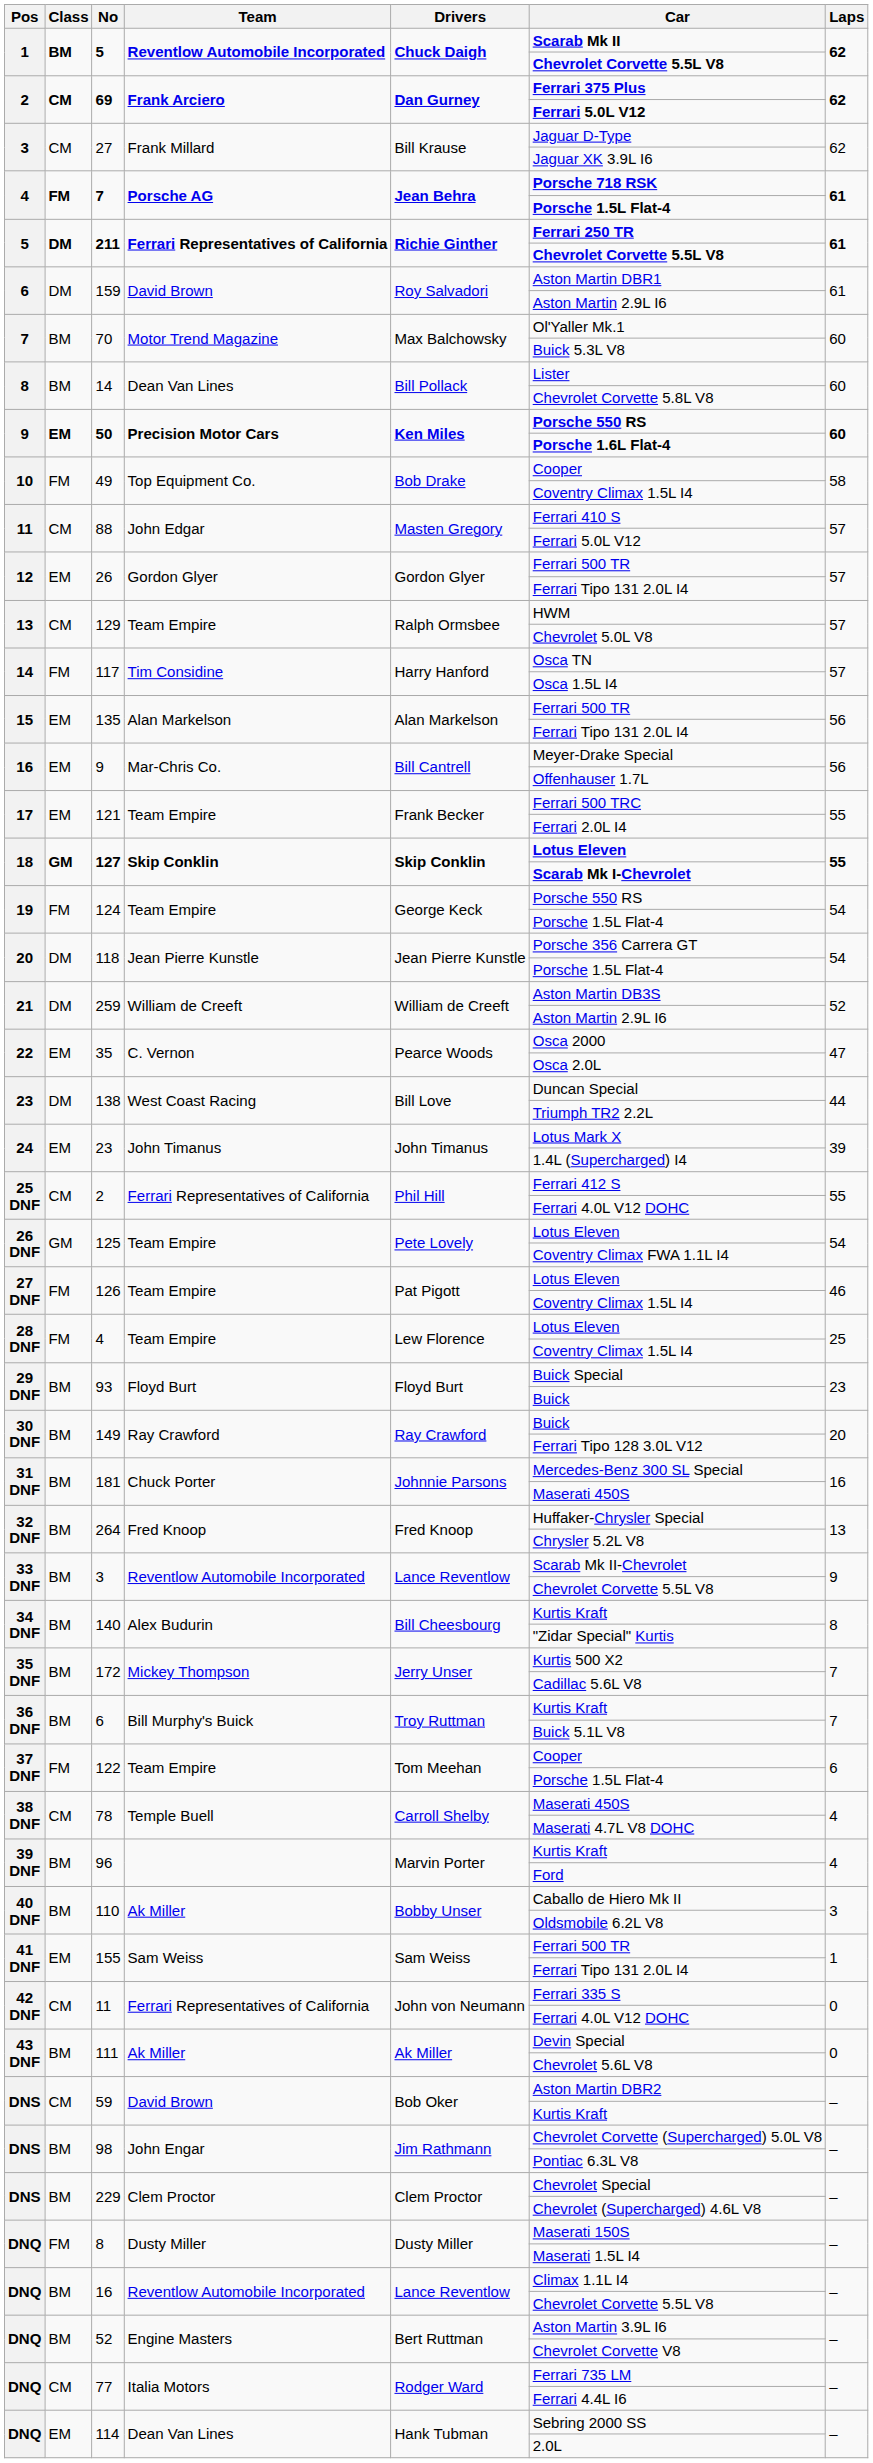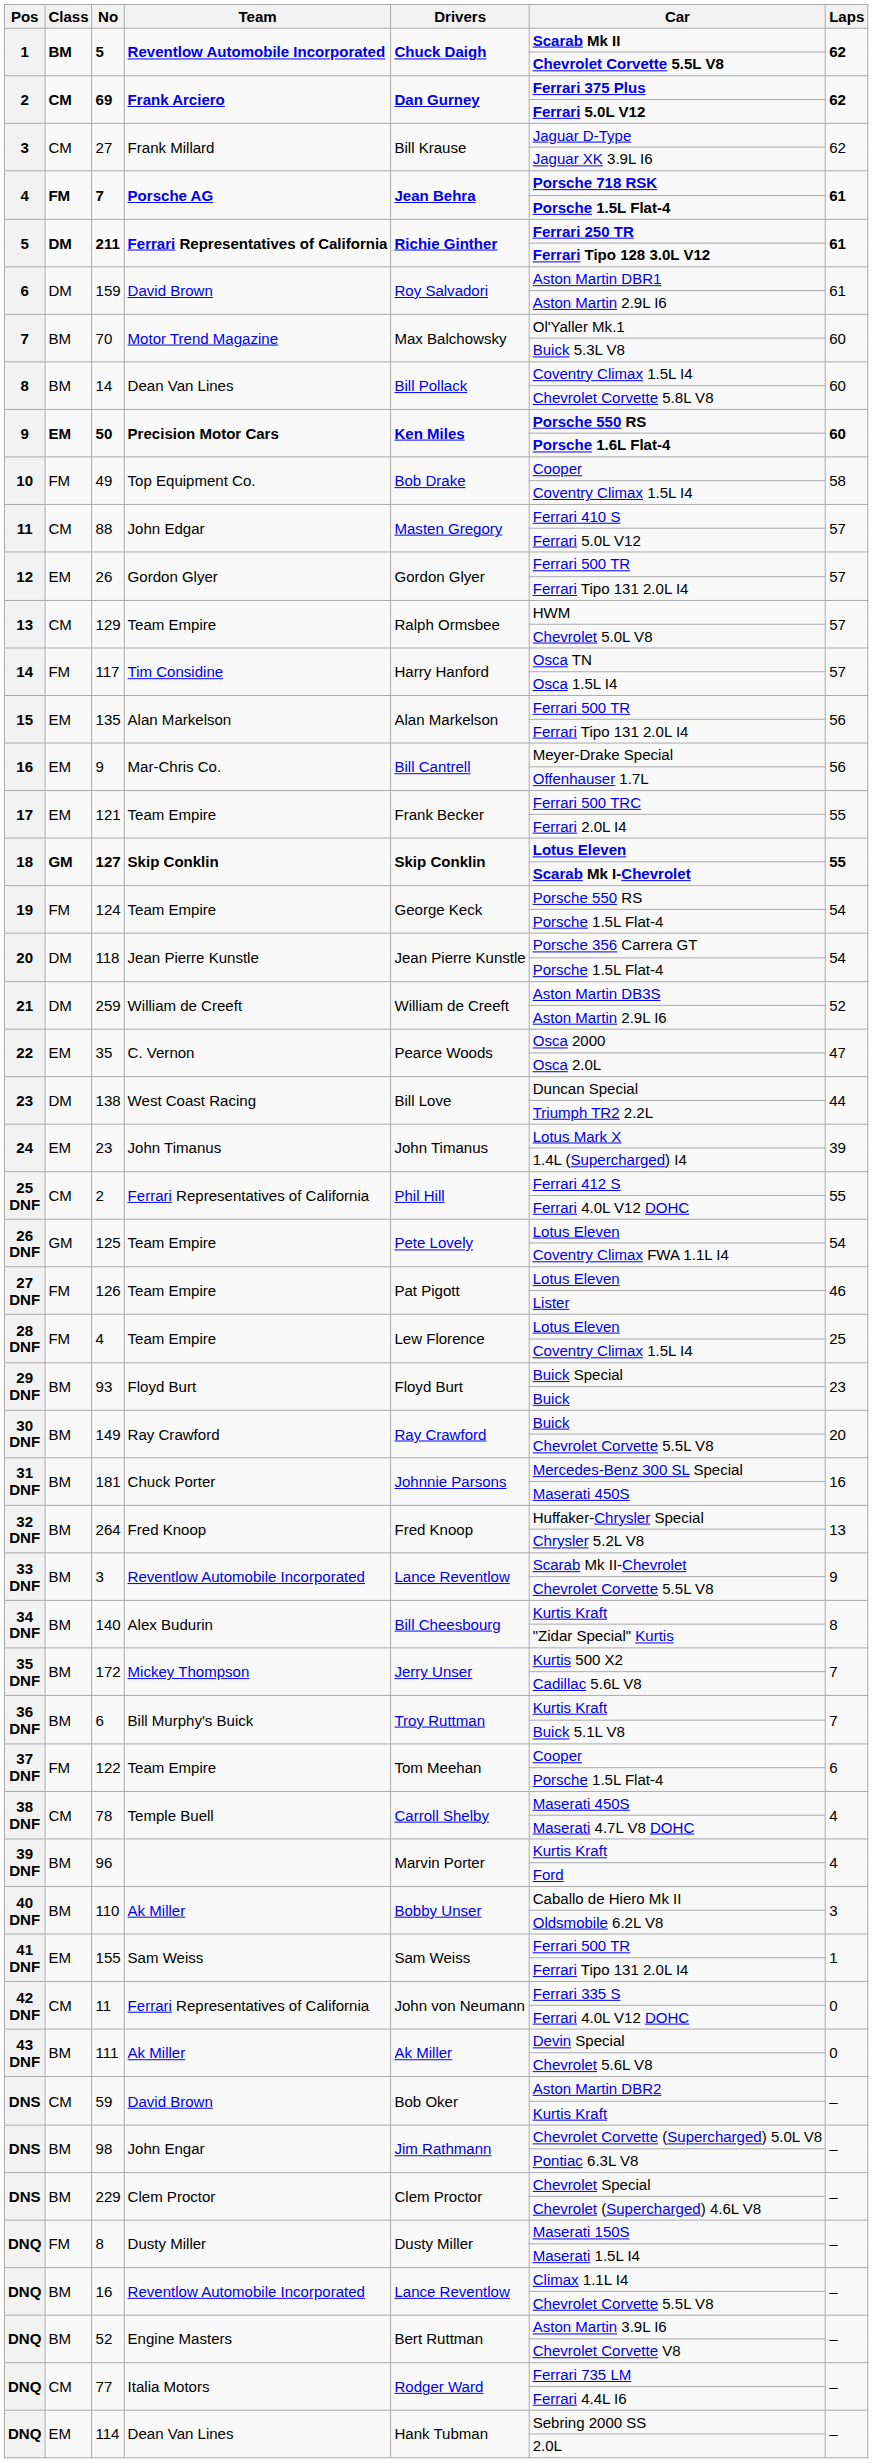row 11 | Car: Chevrolet Corvette 5.5L V8 -> Ferrari Tipo 128 3.0L V12
row 16 | Car: Lister -> Coventry Climax 1.5L I4
row 55 | Car: Coventry Climax 1.5L I4 -> Lister
row 61 | Car: Ferrari Tipo 128 3.0L V12 -> Chevrolet Corvette 5.5L V8
